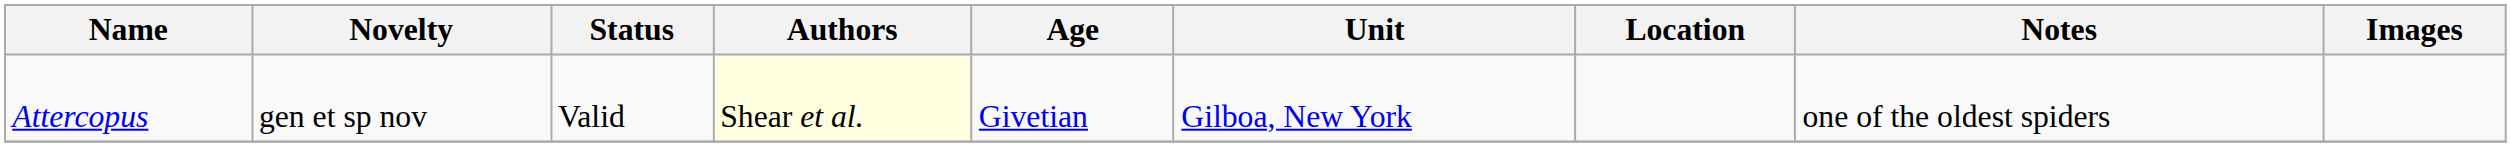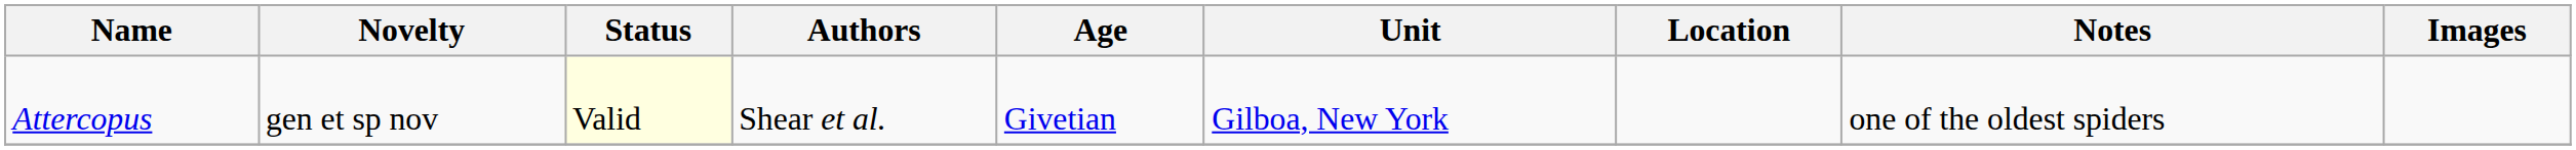Attercopus | Status: no background -> lightyellow background
Attercopus | Authors: lightyellow background -> no background
